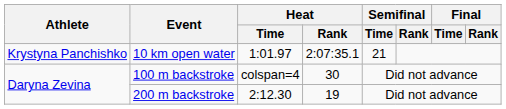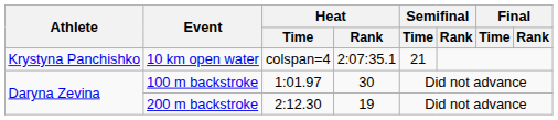10 km open water | Heat / Time: 1:01.97 -> colspan=4
100 m backstroke | Heat / Time: colspan=4 -> 1:01.97
